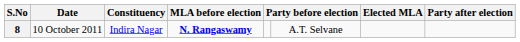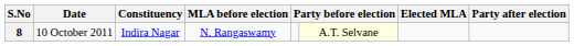8 | MLA before election: bold -> normal
8 | column 6: no background -> lightyellow background
